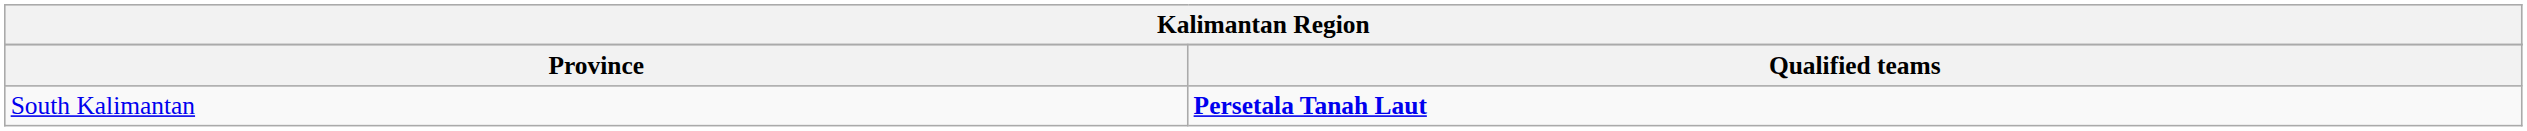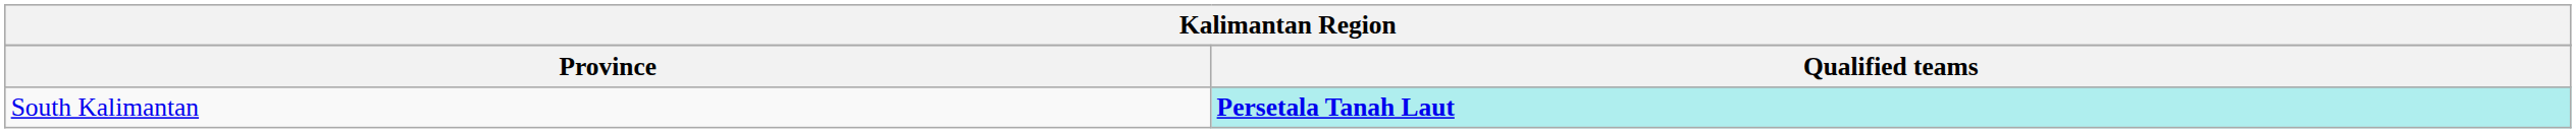South Kalimantan | Qualified teams: no background -> paleturquoise background
